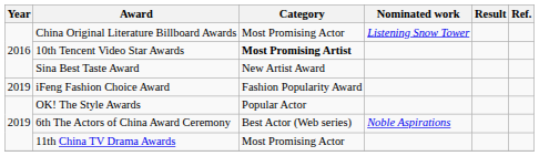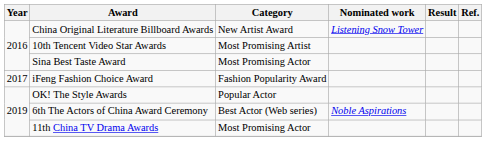China Original Literature Billboard Awards | Category: Most Promising Actor -> New Artist Award
10th Tencent Video Star Awards | Category: bold -> normal
Sina Best Taste Award | Category: New Artist Award -> Most Promising Actor
iFeng Fashion Choice Award | Year: 2019 -> 2017
